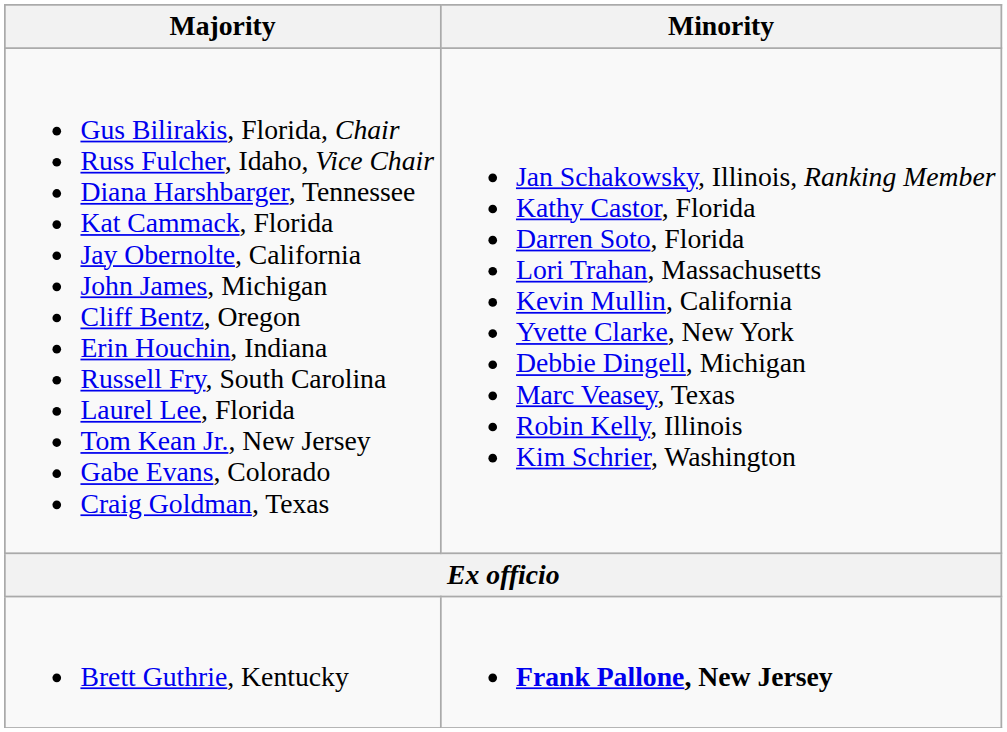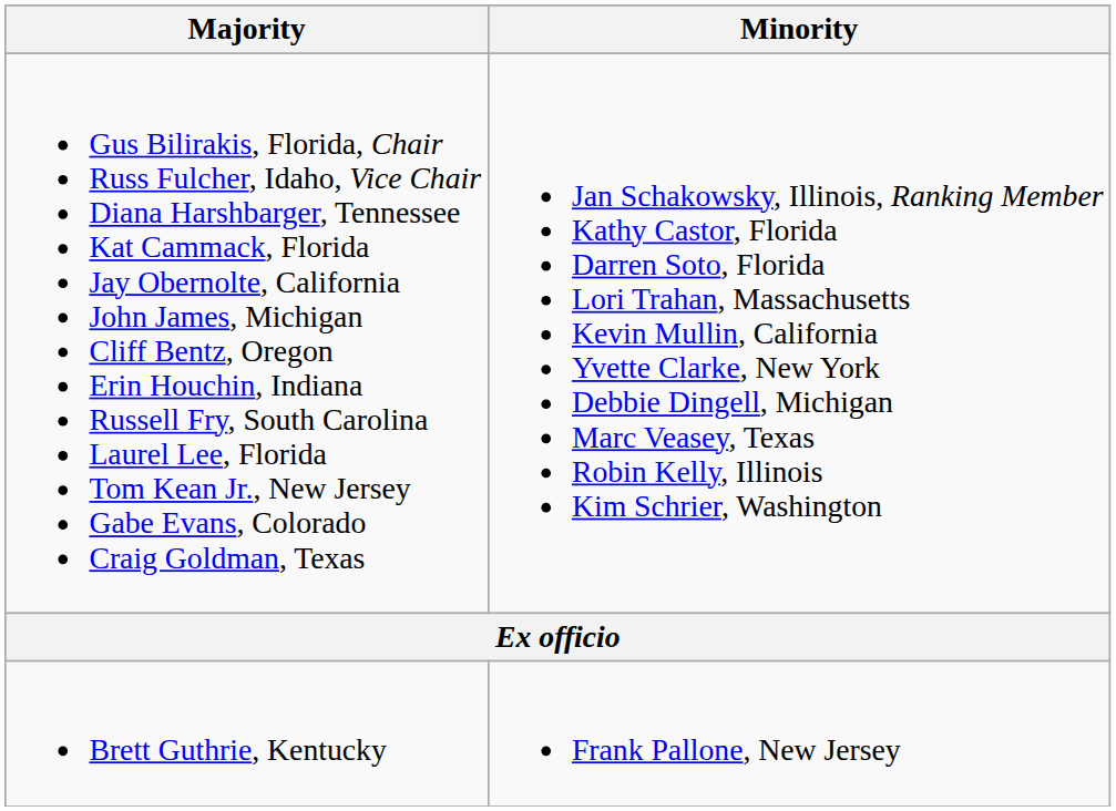Brett Guthrie, Kentucky | Minority: bold -> normal
